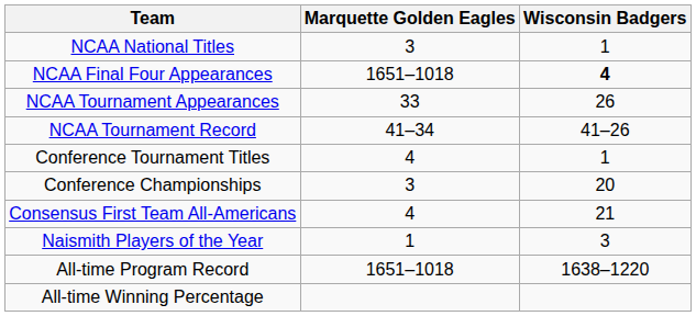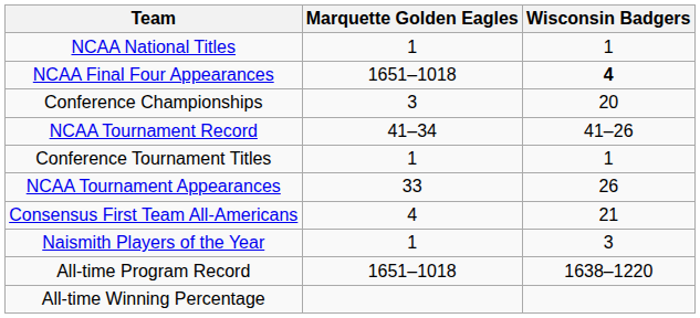NCAA National Titles | Marquette Golden Eagles: 3 -> 1
rows swapped: NCAA Tournament Appearances <-> Conference Championships
Conference Tournament Titles | Marquette Golden Eagles: 4 -> 1
